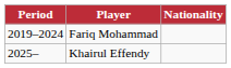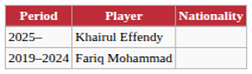rows swapped: Fariq Mohammad <-> Khairul Effendy
